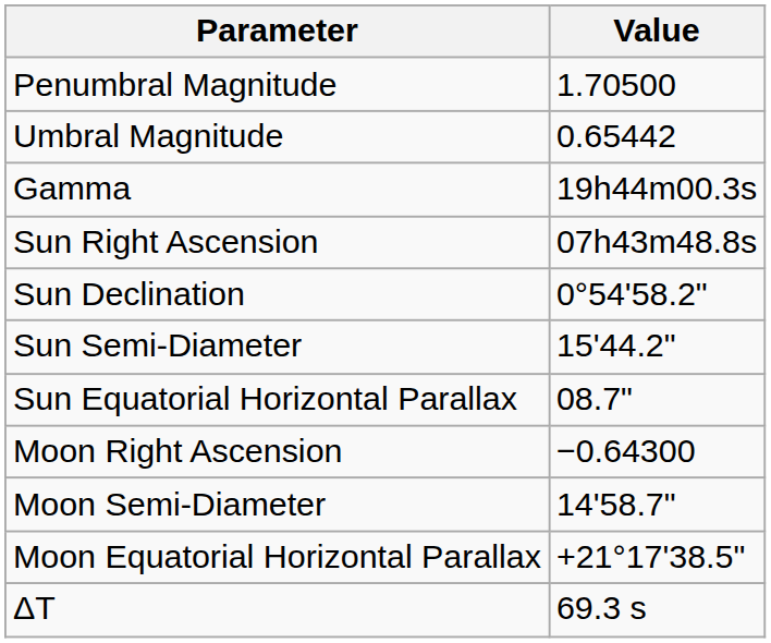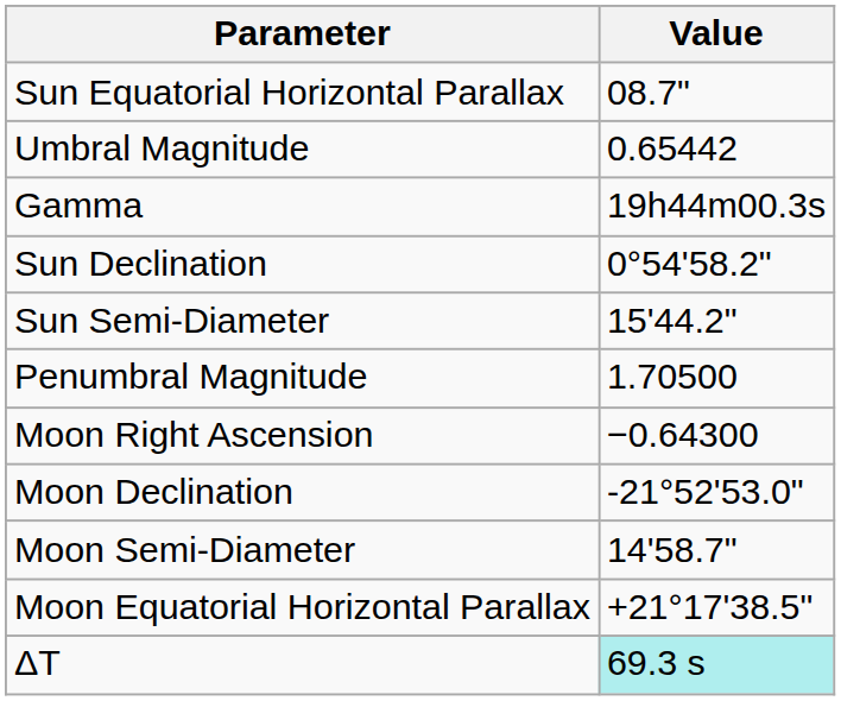rows swapped: Penumbral Magnitude <-> Sun Equatorial Horizontal Parallax
- row: Sun Right Ascension | 07h43m48.8s
+ row: Moon Declination | -21°52'53.0"
ΔT | Value: no background -> paleturquoise background
